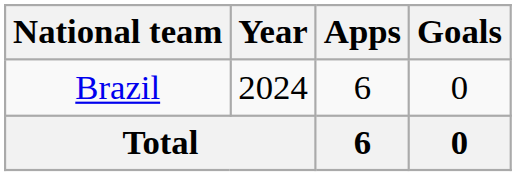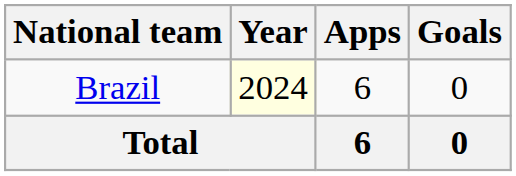Brazil | Year: no background -> lightyellow background
